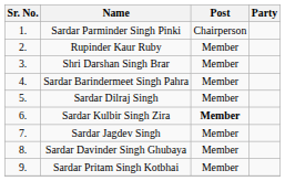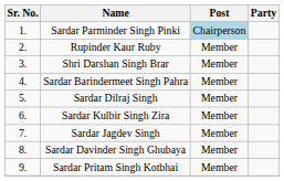Sardar Parminder Singh Pinki | Post: no background -> lightblue background
Sardar Kulbir Singh Zira | Post: bold -> normal
